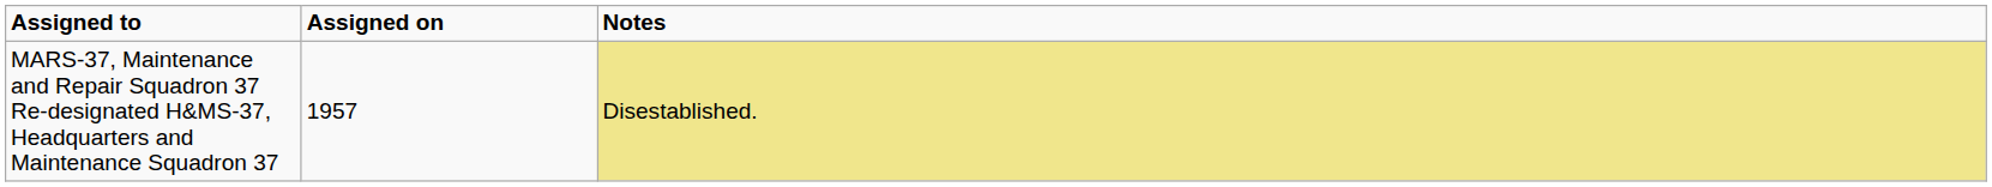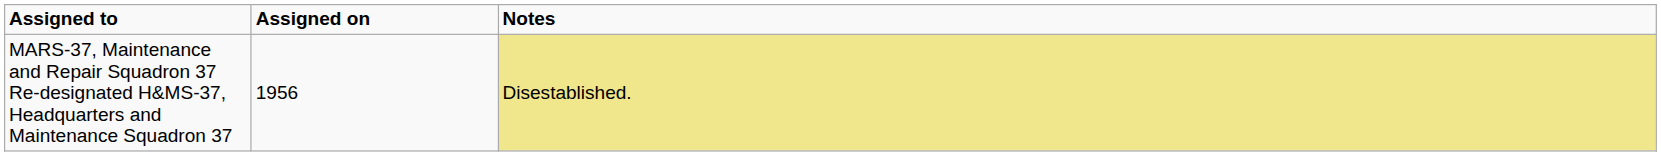row 2 | Assigned on: 1957 -> 1956
